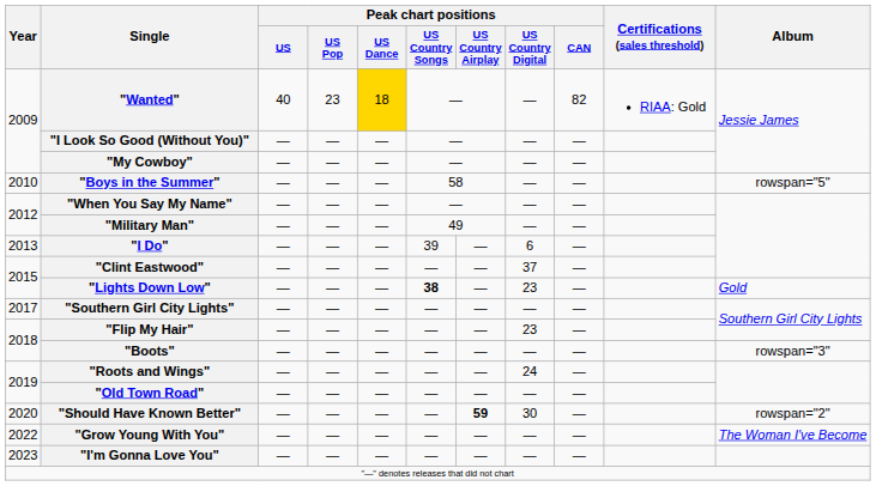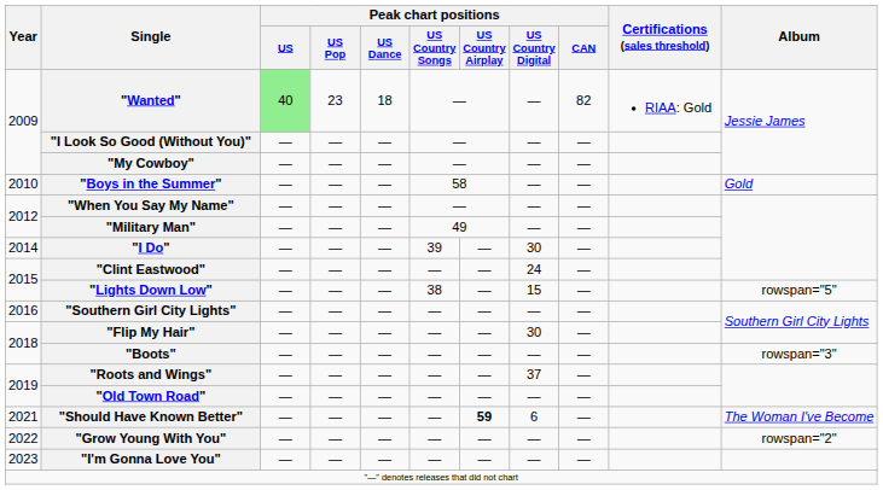"Wanted" | Peak chart positions / US: no background -> lightgreen background
"Wanted" | Peak chart positions / US Dance: gold background -> no background
"Boys in the Summer" | Album: rowspan="5" -> Gold
"I Do" | Year: 2013 -> 2014
"I Do" | Peak chart positions / US Country Digital: 6 -> 30
"Clint Eastwood" | Peak chart positions / US Country Digital: 37 -> 24
"Lights Down Low" | Peak chart positions / US Country Songs: bold -> normal
"Lights Down Low" | Peak chart positions / US Country Digital: 23 -> 15
"Lights Down Low" | Album: Gold -> rowspan="5"
"Southern Girl City Lights" | Year: 2017 -> 2016
"Flip My Hair" | Peak chart positions / US Country Digital: 23 -> 30
"Roots and Wings" | Peak chart positions / US Country Digital: 24 -> 37
"Should Have Known Better" | Year: 2020 -> 2021
"Should Have Known Better" | Peak chart positions / US Country Digital: 30 -> 6
"Should Have Known Better" | Album: rowspan="2" -> The Woman I've Become
"Grow Young With You" | Album: The Woman I've Become -> rowspan="2"
